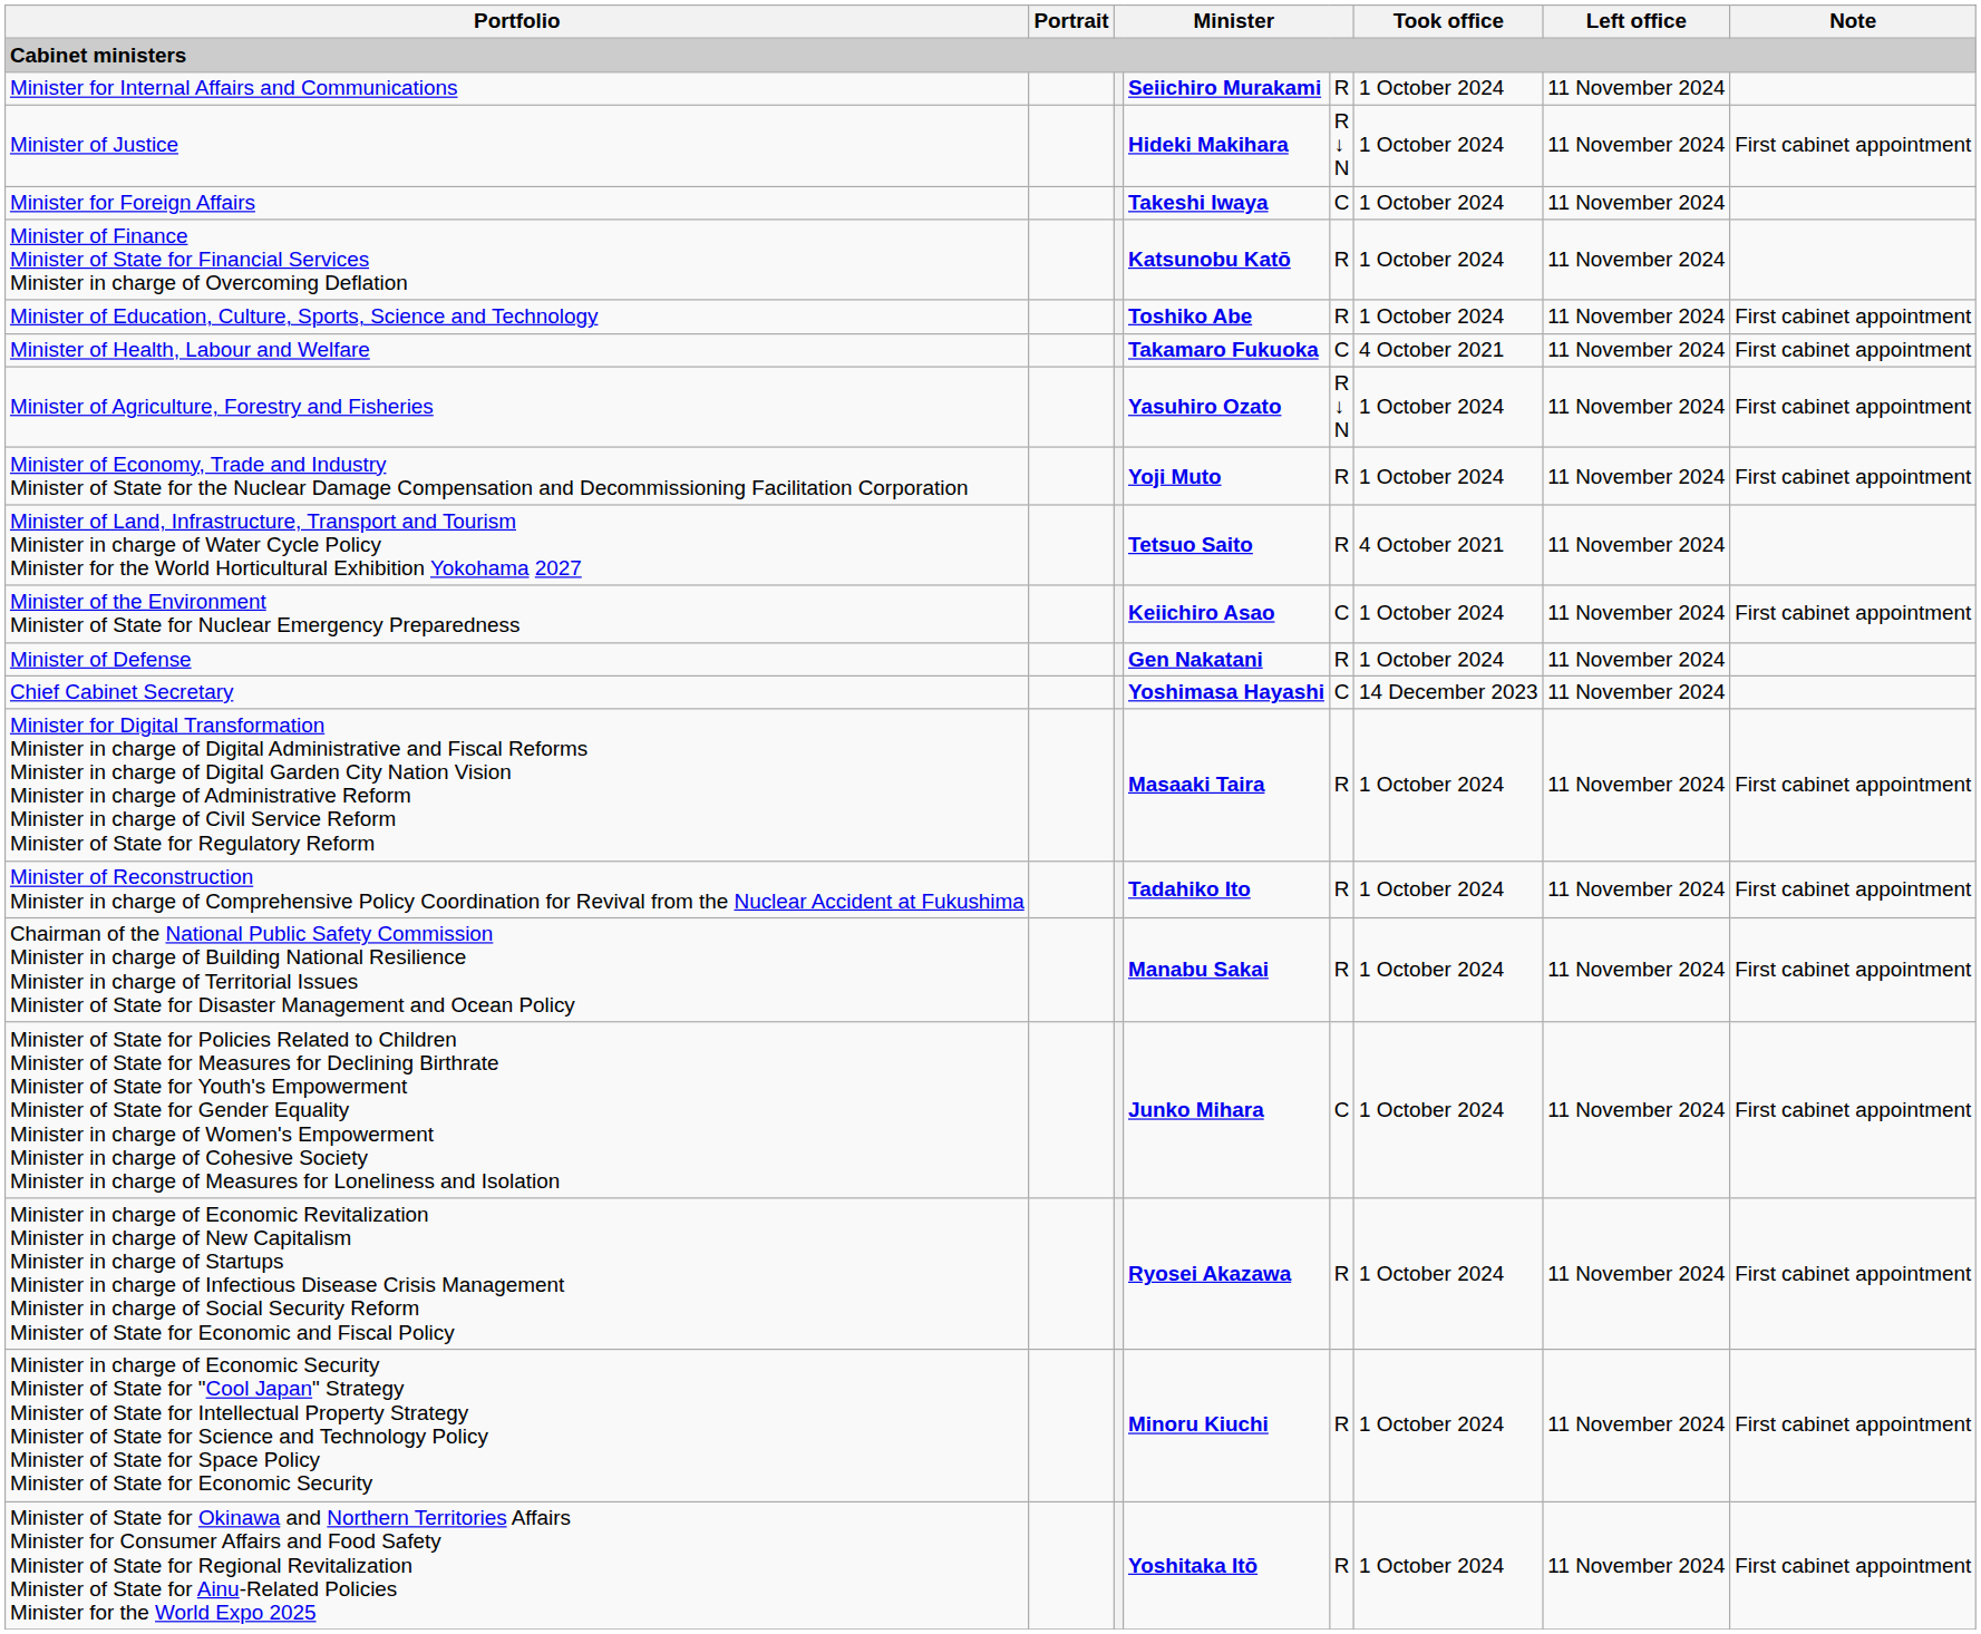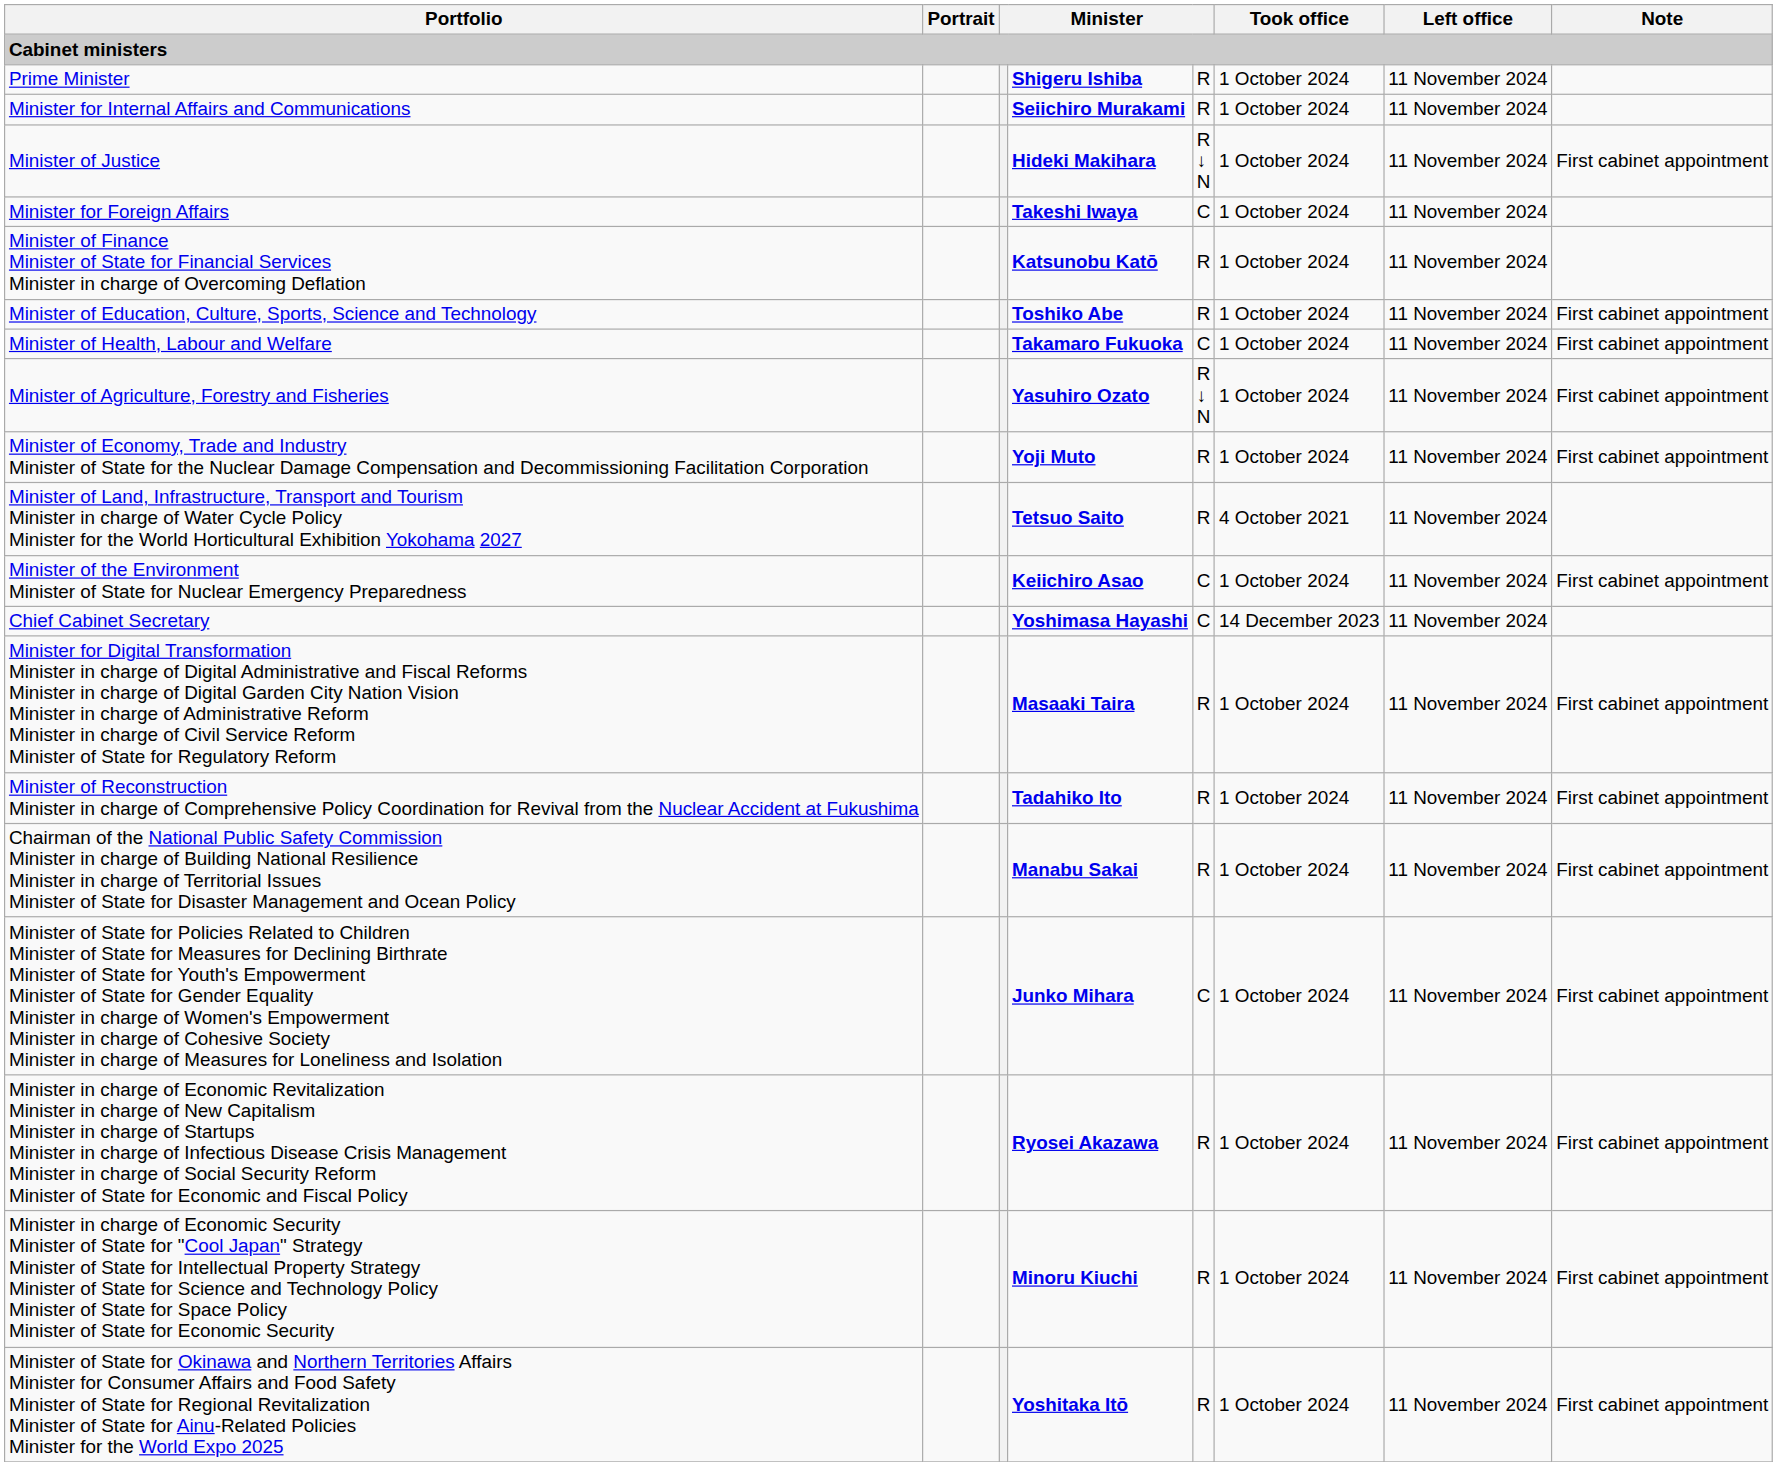+ row: Prime Minister | Shigeru Ishiba | R | 1 October 2024 | 11 November 2024
Minister of Health, Labour and Welfare | Took office: 4 October 2021 -> 1 October 2024
- row: Minister of Defense | Gen Nakatani | R | 1 October 2024 | 11 November 2024
